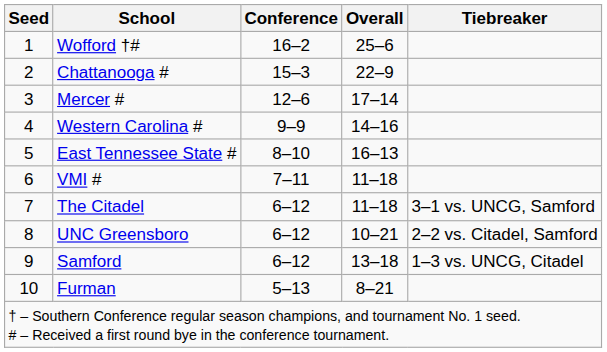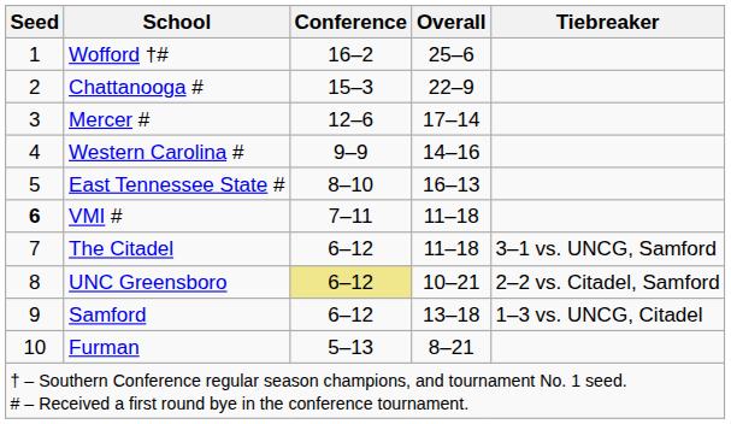VMI # | Seed: normal -> bold
UNC Greensboro | Conference: no background -> khaki background
